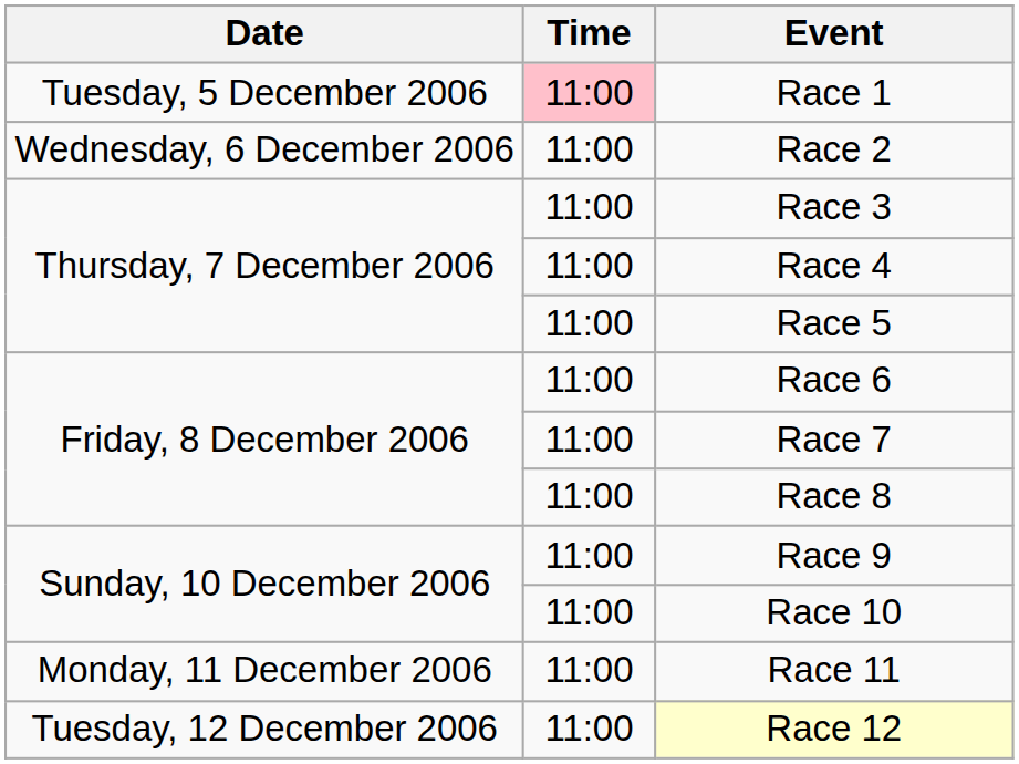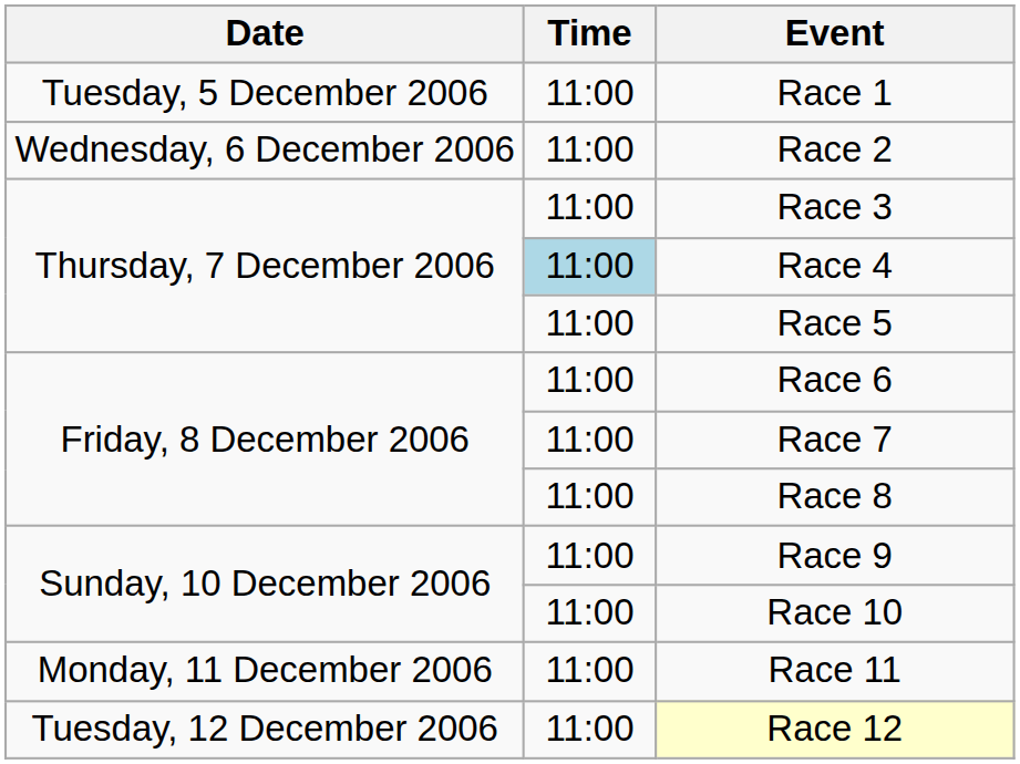Race 1 | Time: pink background -> no background
Race 4 | Time: no background -> lightblue background
